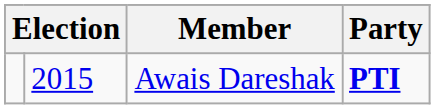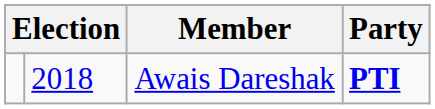Awais Dareshak | column 2: 2015 -> 2018
